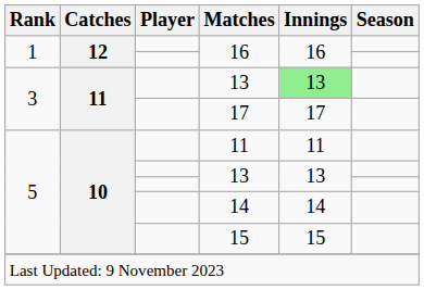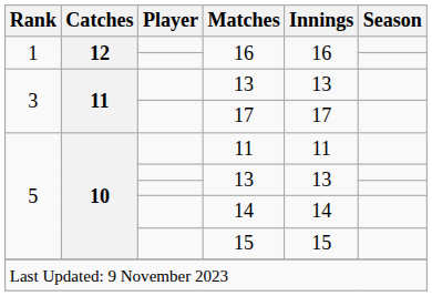3 / 13 | Innings: lightgreen background -> no background
